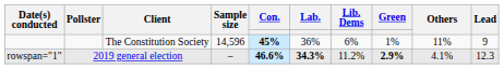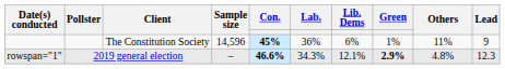rowspan="1" | Lab.: bold -> normal
rowspan="1" | Lib. Dems: 11.2% -> 12.1%
rowspan="1" | Others: 4.1% -> 4.8%
